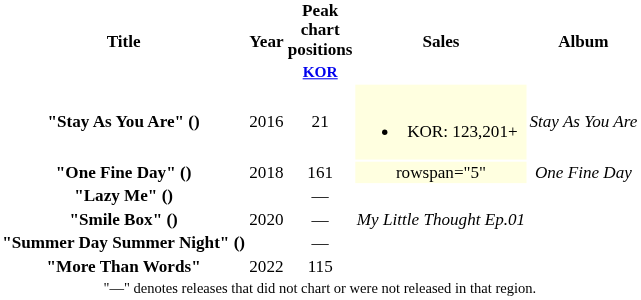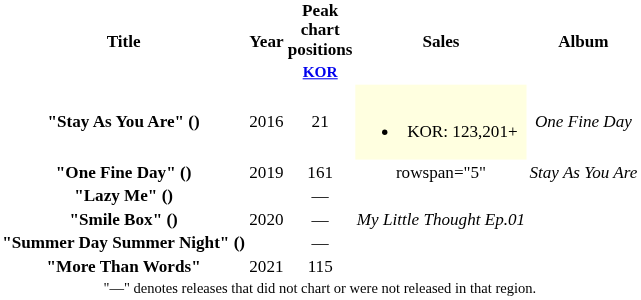"Stay As You Are" () | Album: Stay As You Are -> One Fine Day
"One Fine Day" () | Year: 2018 -> 2019
"One Fine Day" () | Sales: lightyellow background -> no background
"One Fine Day" () | Album: One Fine Day -> Stay As You Are
"More Than Words" | Year: 2022 -> 2021
